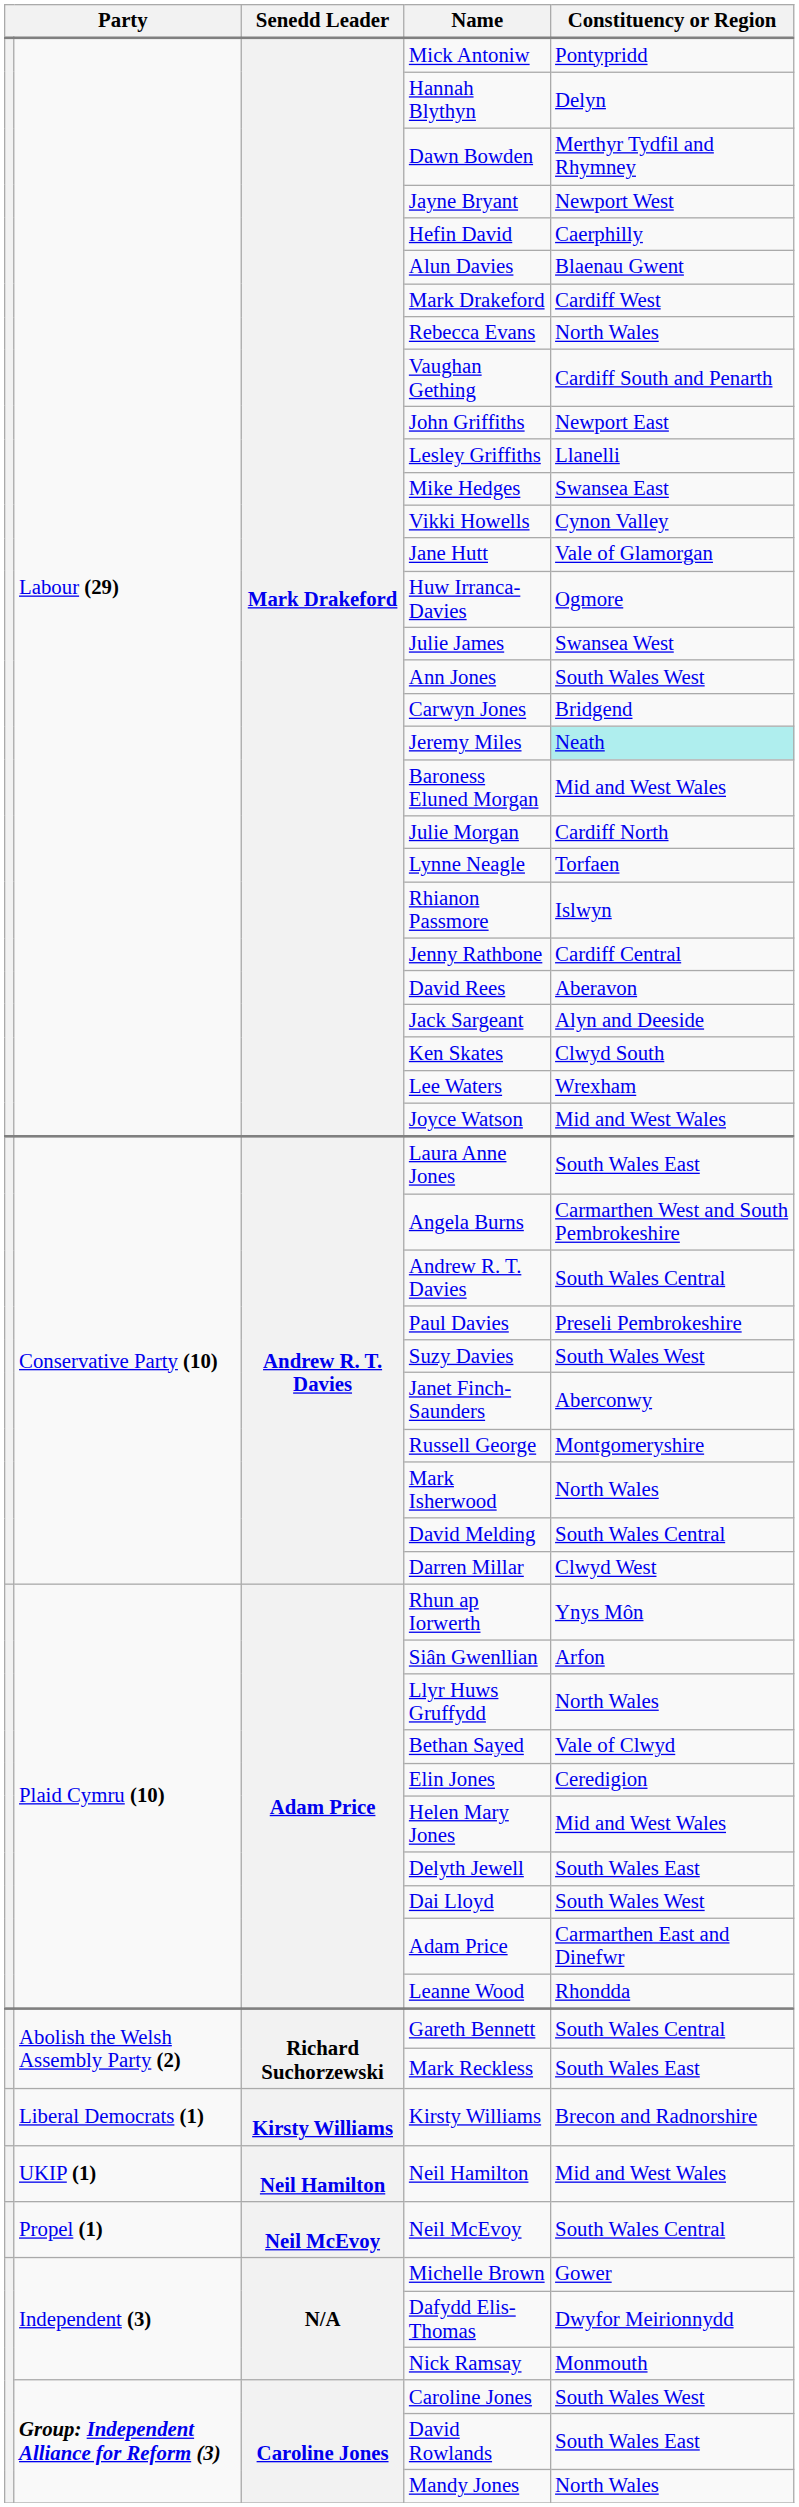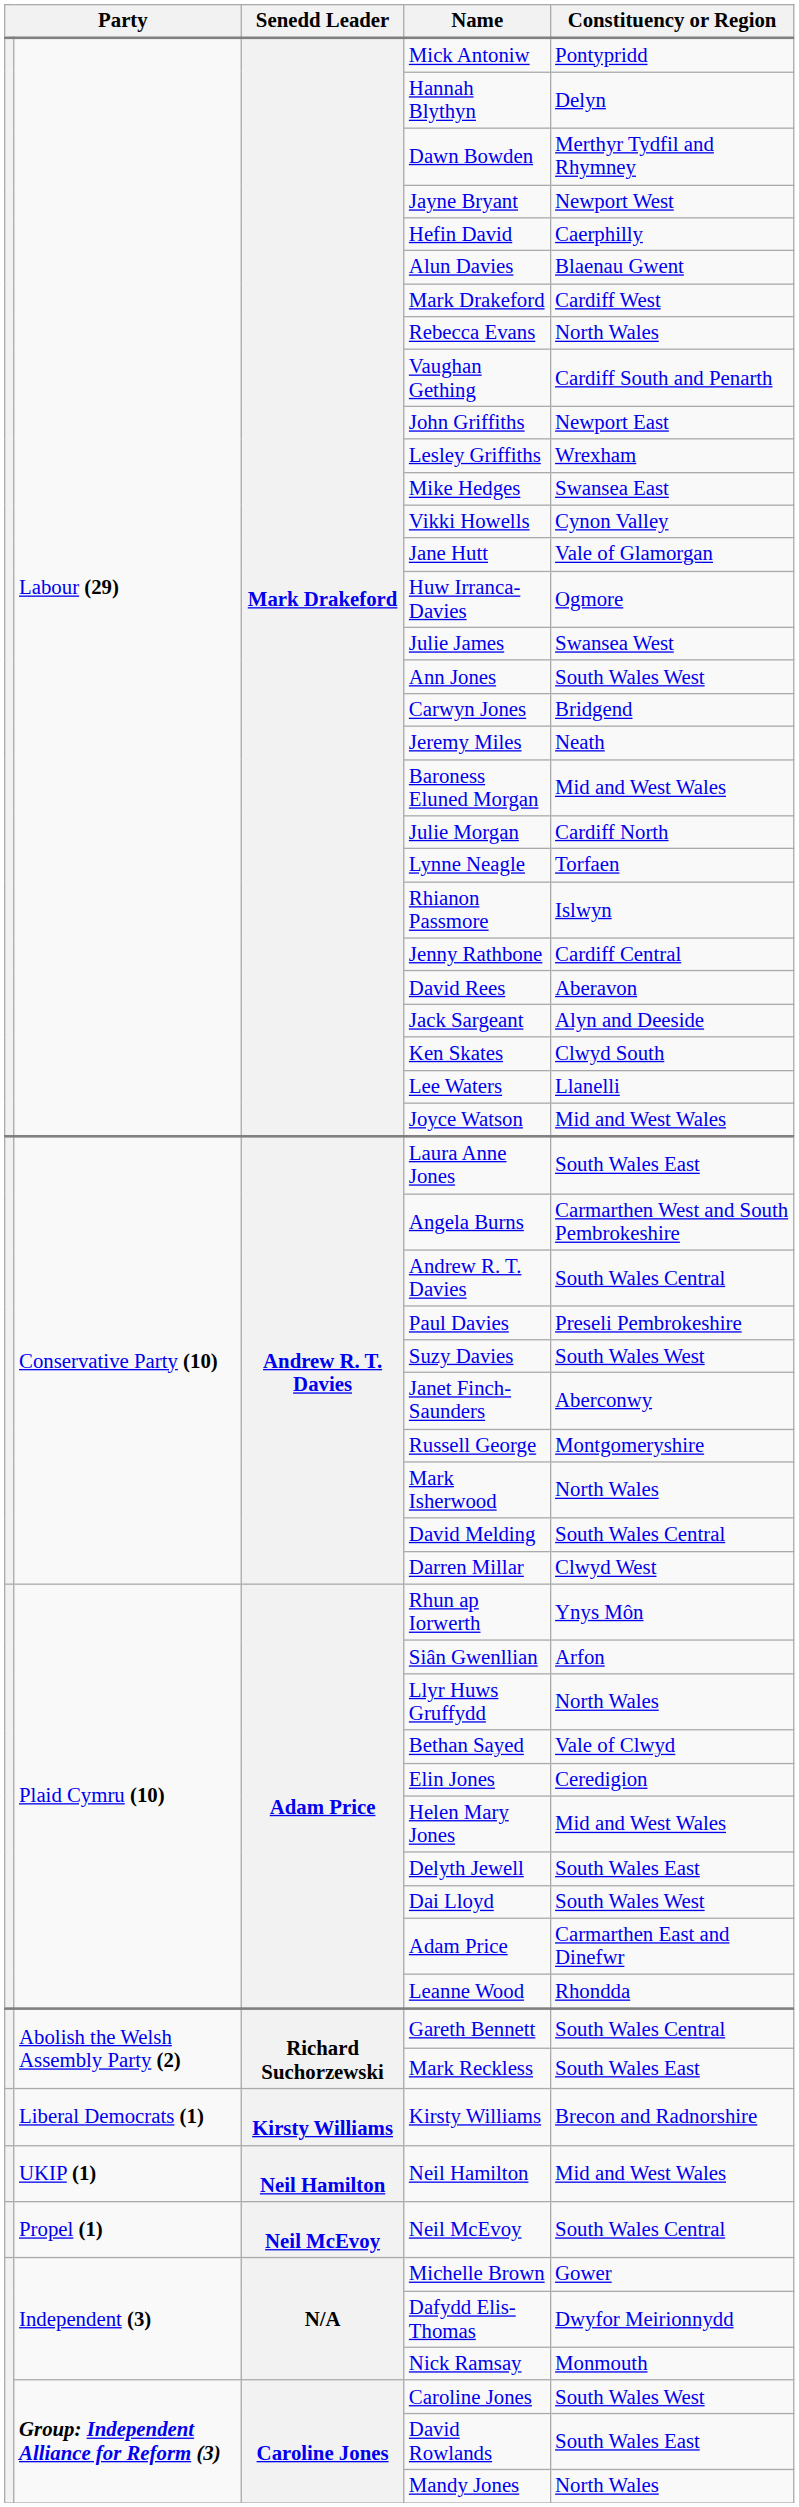Lesley Griffiths | Constituency or Region: Llanelli -> Wrexham
Jeremy Miles | Constituency or Region: paleturquoise background -> no background
Lee Waters | Constituency or Region: Wrexham -> Llanelli
